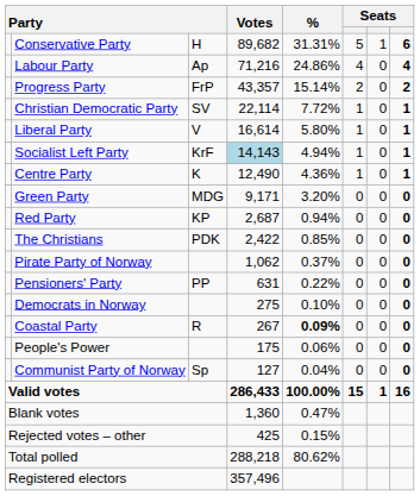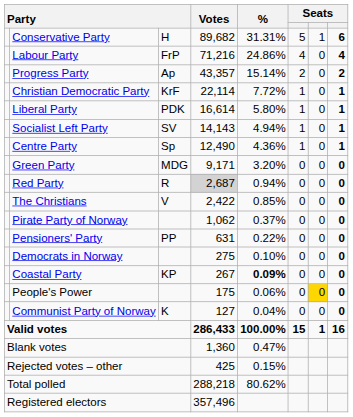Labour Party | column 3: Ap -> FrP
Progress Party | column 3: FrP -> Ap
Christian Democratic Party | column 3: SV -> KrF
Liberal Party | column 3: V -> PDK
Socialist Left Party | column 3: KrF -> SV
Socialist Left Party | Votes: lightblue background -> no background
Centre Party | column 3: K -> Sp
Red Party | column 3: KP -> R
Red Party | Votes: no background -> lightgrey background
The Christians | column 3: PDK -> V
Coastal Party | column 3: R -> KP
People's Power | column 7: no background -> gold background
Communist Party of Norway | column 3: Sp -> K
